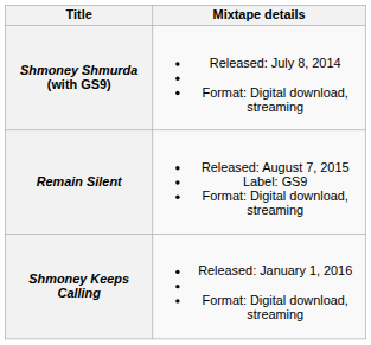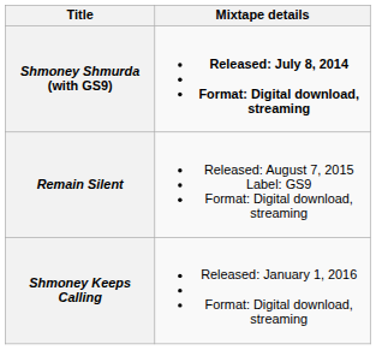Shmoney Shmurda (with GS9) | Mixtape details: normal -> bold
